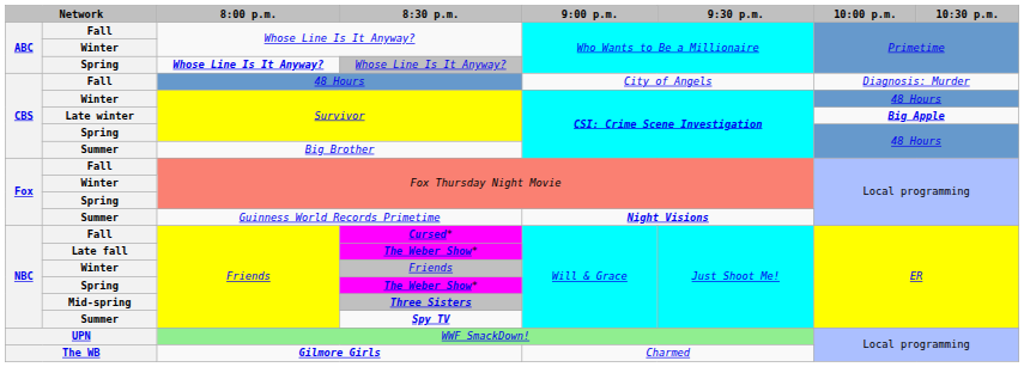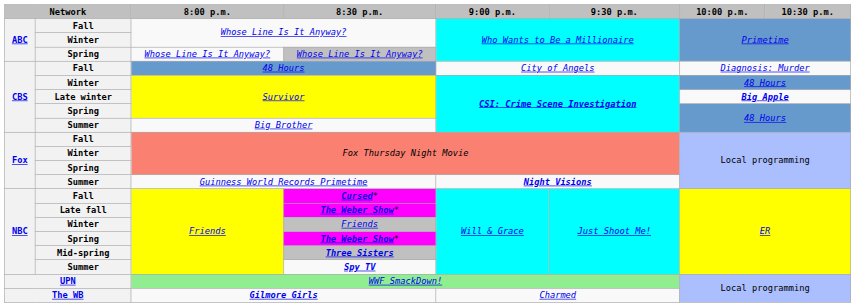Spring / Whose Line Is It Anyway? | 8:00 p.m.: bold -> normal
